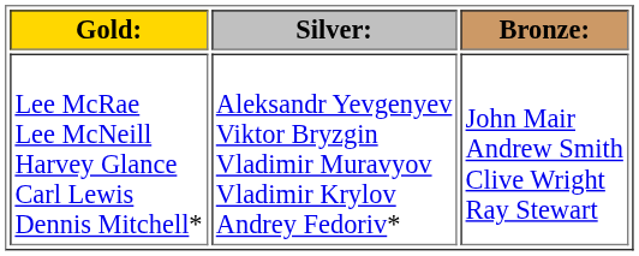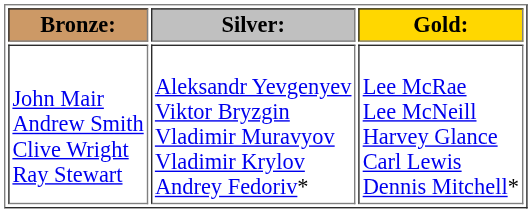columns swapped: Gold: <-> Bronze:
